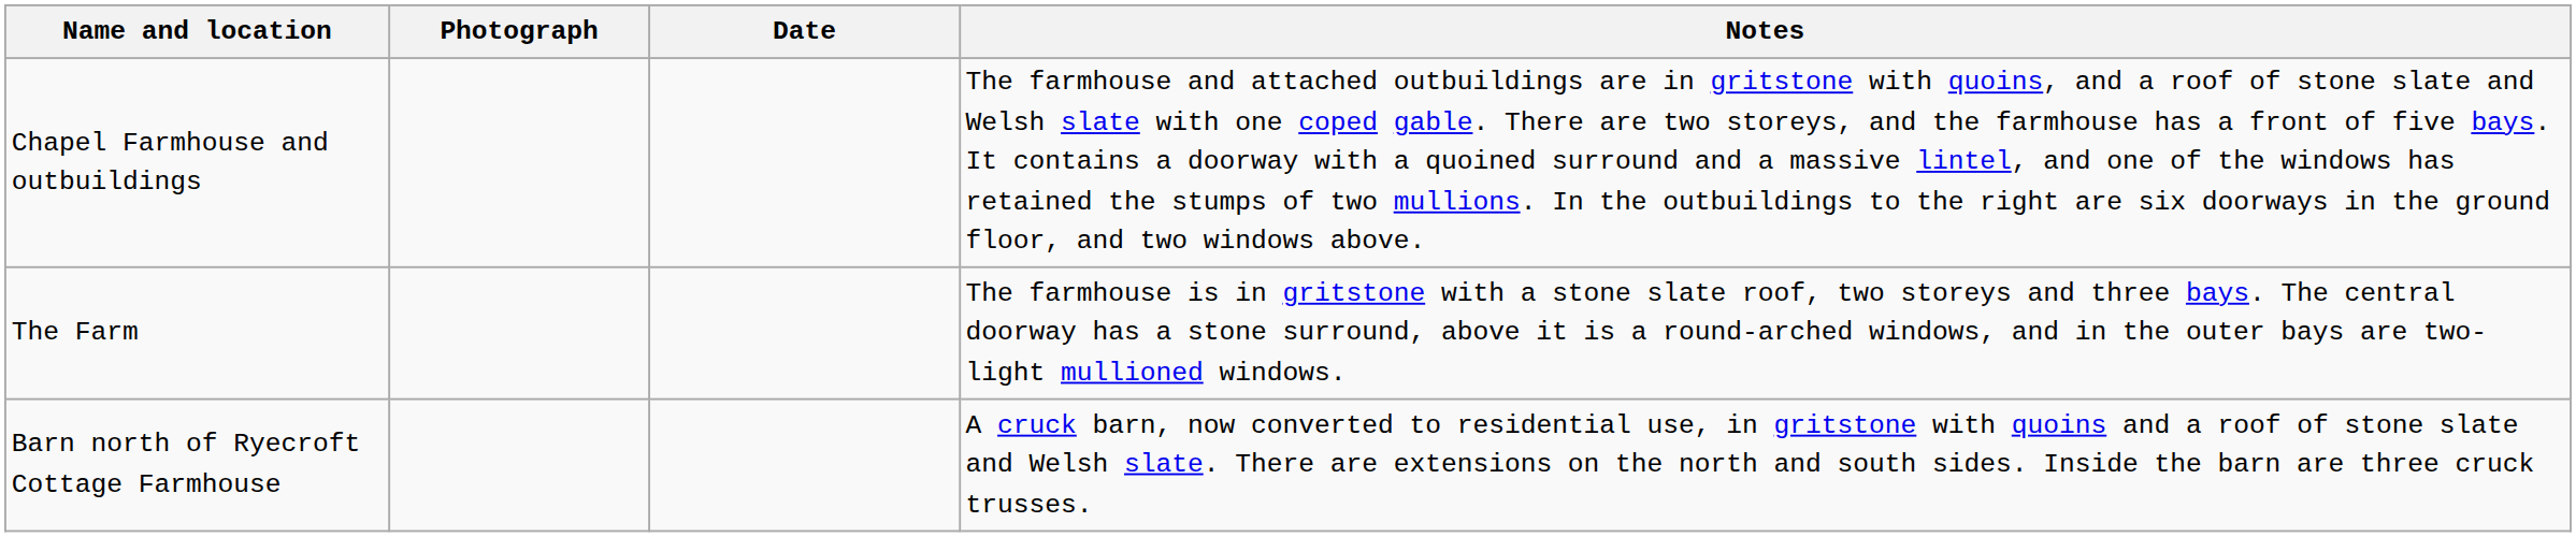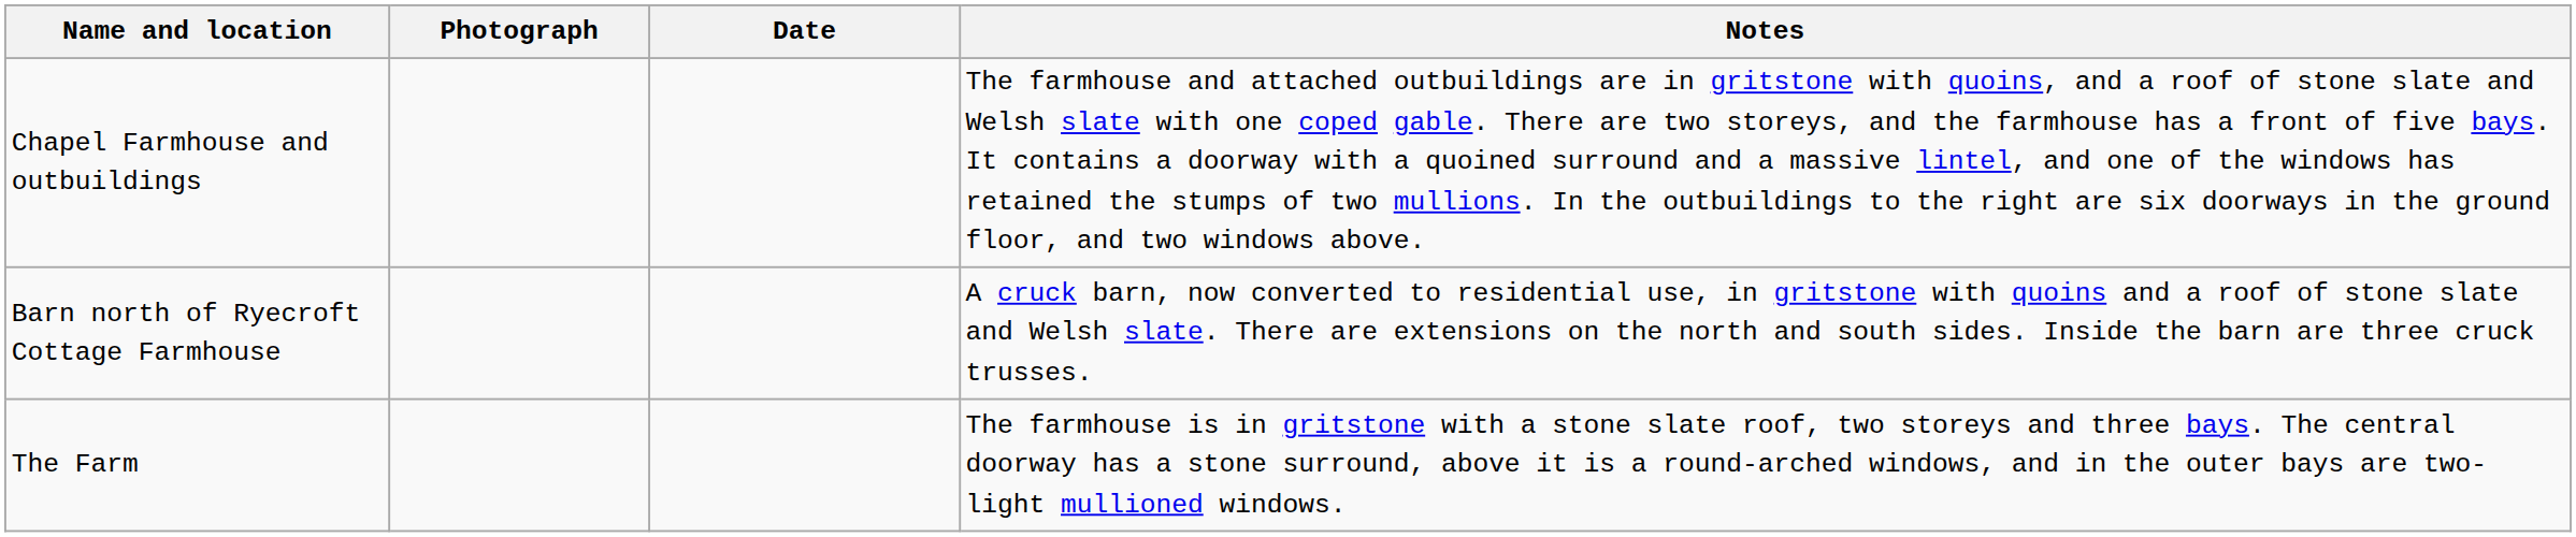rows swapped: Barn north of Ryecroft Cottage Farmhouse <-> The Farm
